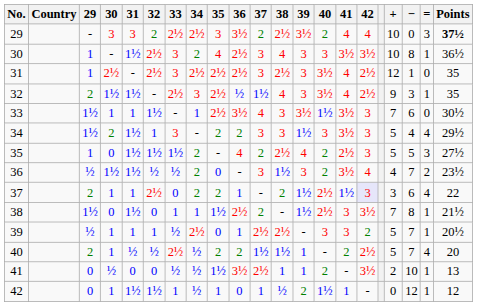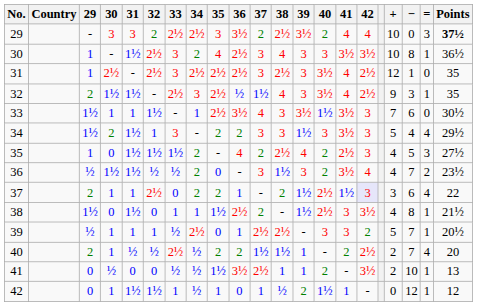row 8 | +: 5 -> 4
row 11 | +: 7 -> 4
row 13 | +: 5 -> 2
